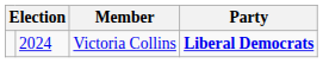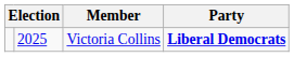Victoria Collins | column 2: 2024 -> 2025
